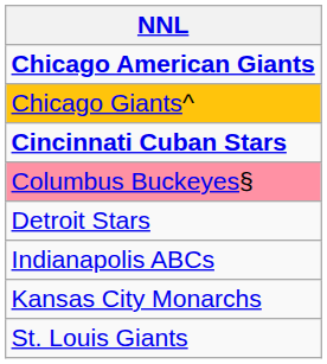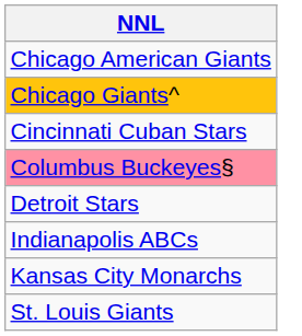row 2 | column 1: bold -> normal
row 4 | column 1: bold -> normal
